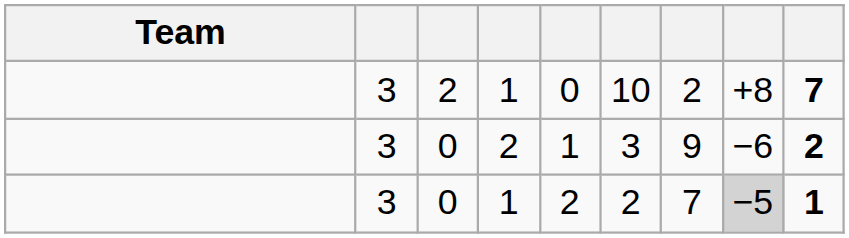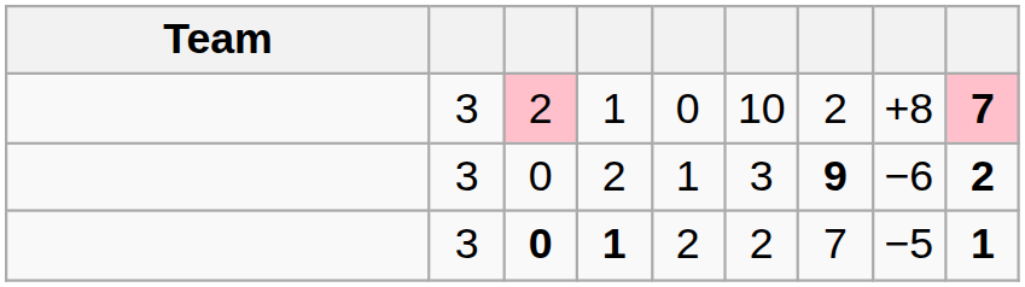row 2 | column 3: no background -> pink background
row 2 | column 9: no background -> pink background
row 3 | column 7: normal -> bold
row 4 | column 3: normal -> bold
row 4 | column 4: normal -> bold
row 4 | column 8: lightgrey background -> no background
